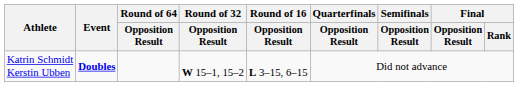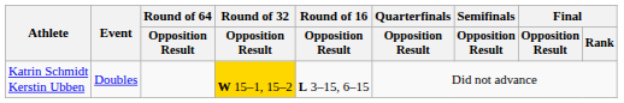Katrin Schmidt Kerstin Ubben | Event: bold -> normal
Katrin Schmidt Kerstin Ubben | Round of 32 / Opposition Result: no background -> gold background
